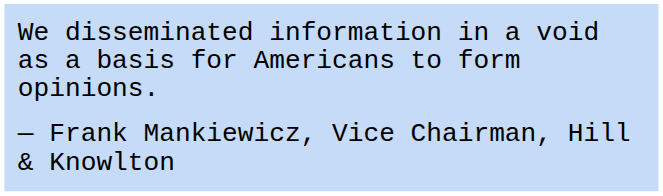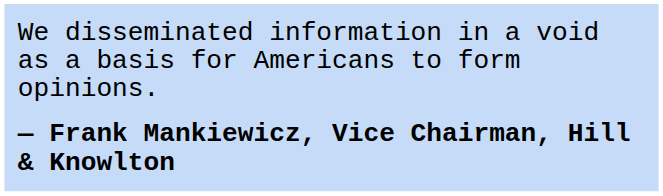row 2 | column 1: normal -> bold
